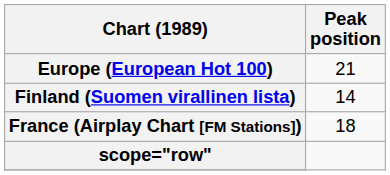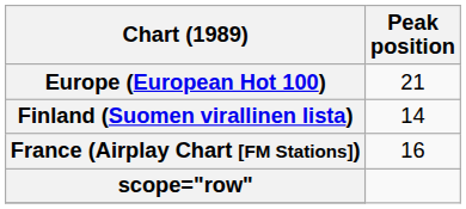France (Airplay Chart [FM Stations]) | Peak position: 18 -> 16
